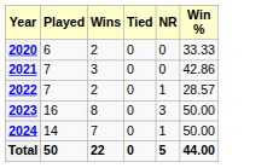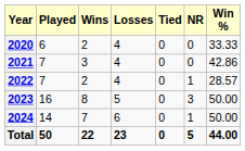+ column: Losses | 4 | 4 | 4 | 5 | 6 | 23
